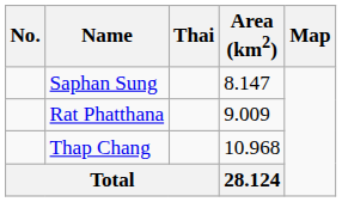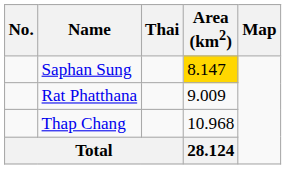Saphan Sung | Area (km2): no background -> gold background
